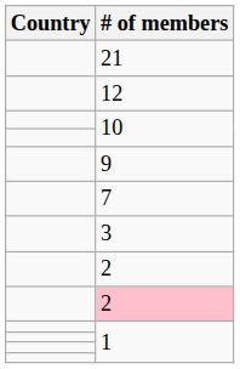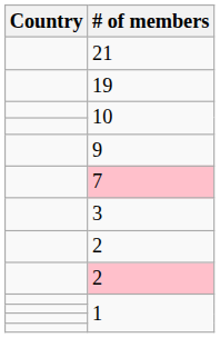row 3 | # of members: 12 -> 19
row 7 | # of members: no background -> pink background
